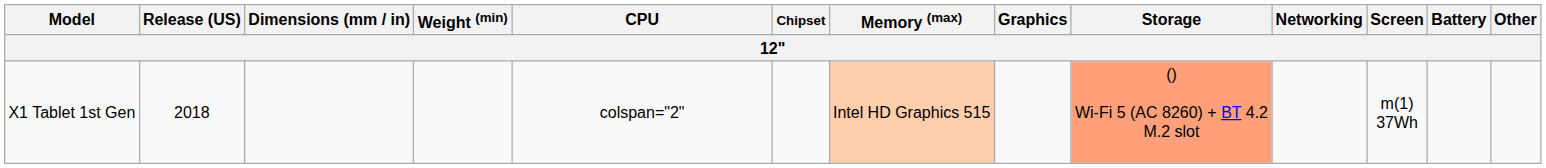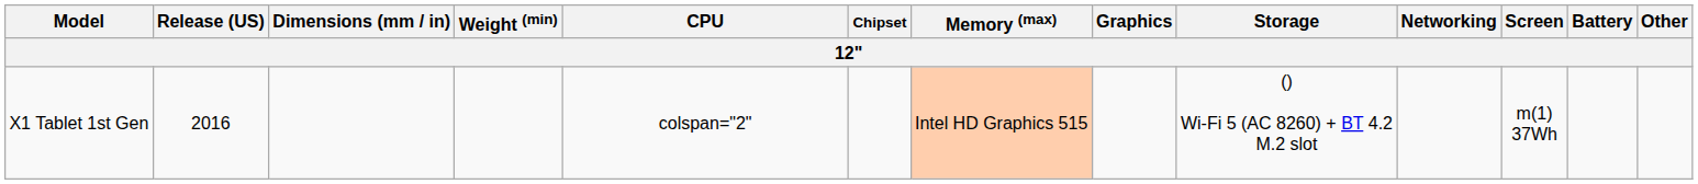X1 Tablet 1st Gen | Release (US): 2018 -> 2016
X1 Tablet 1st Gen | Storage: lightsalmon background -> no background
